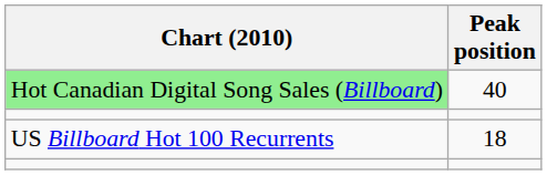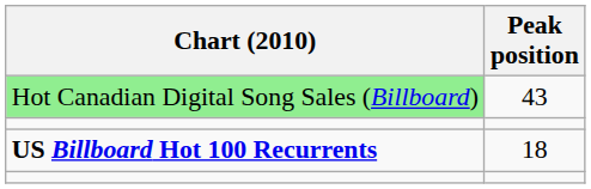row 2 | Peak position: 40 -> 43
row 4 | Chart (2010): normal -> bold
